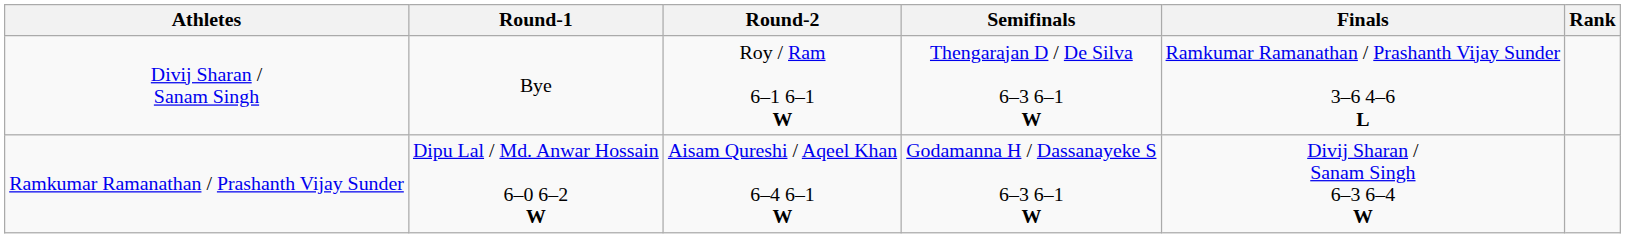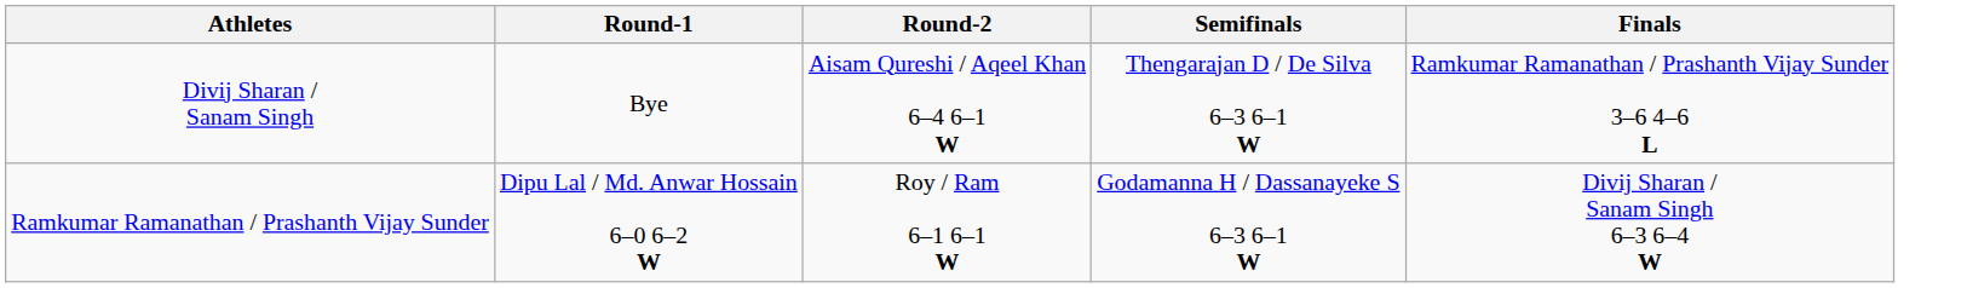- column: Rank
Divij Sharan / Sanam Singh | Round-2: Roy / Ram 6–1 6–1 W -> Aisam Qureshi / Aqeel Khan 6–4 6–1 W
Ramkumar Ramanathan / Prashanth Vijay Sunder | Round-2: Aisam Qureshi / Aqeel Khan 6–4 6–1 W -> Roy / Ram 6–1 6–1 W
